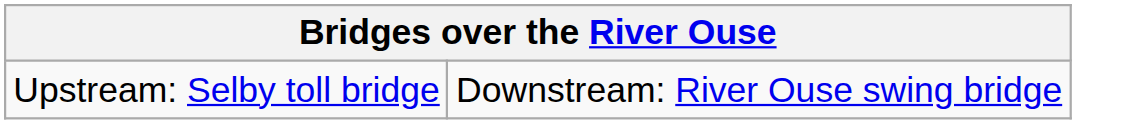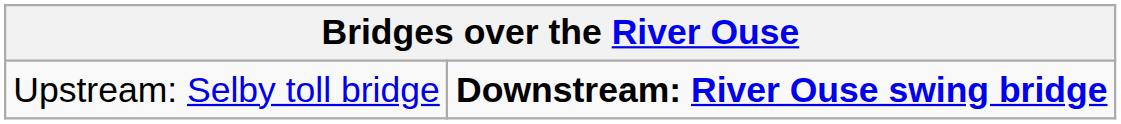Upstream: Selby toll bridge | column 2: normal -> bold
